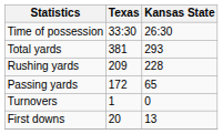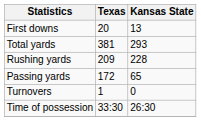rows swapped: First downs <-> Time of possession
